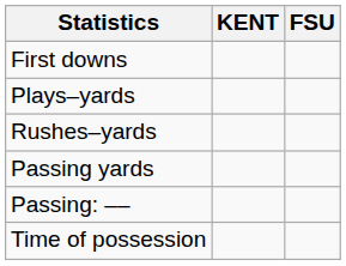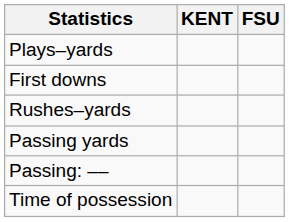rows swapped: First downs <-> Plays–yards
